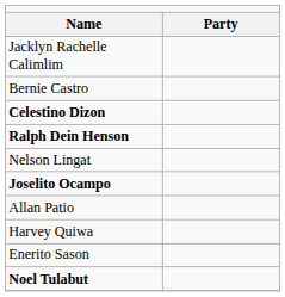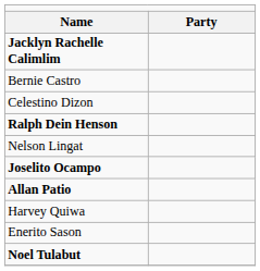Jacklyn Rachelle Calimlim | column 1: normal -> bold
Celestino Dizon | column 1: bold -> normal
Allan Patio | column 1: normal -> bold
